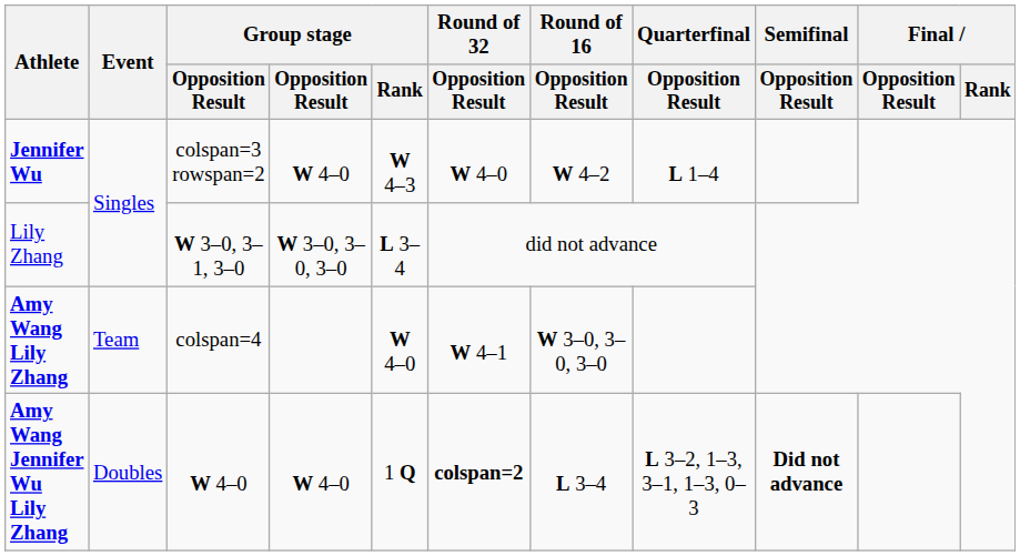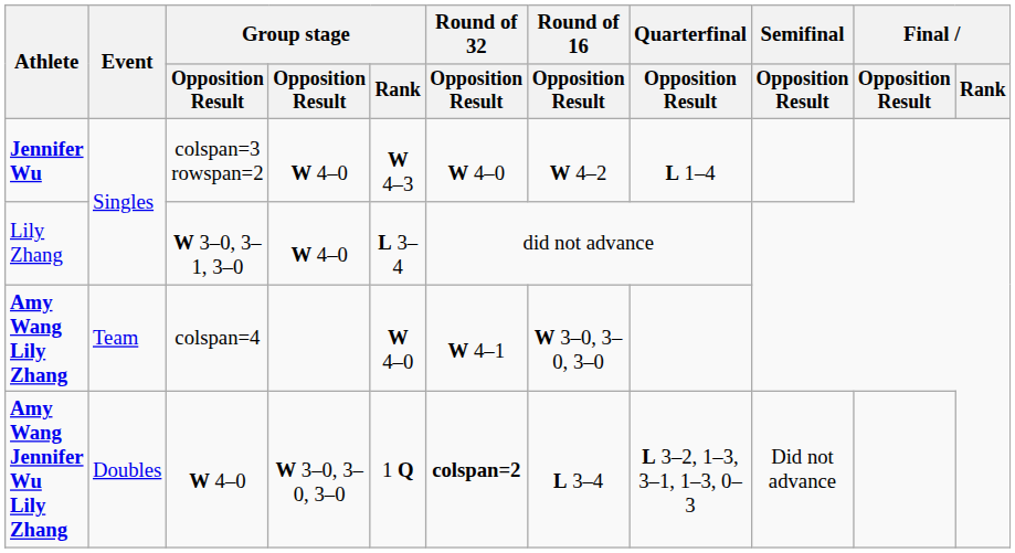Lily Zhang | column 4: W 3–0, 3–0, 3–0 -> W 4–0
Amy Wang Jennifer Wu Lily Zhang | column 4: W 4–0 -> W 3–0, 3–0, 3–0
Amy Wang Jennifer Wu Lily Zhang | Semifinal / Opposition Result: bold -> normal
